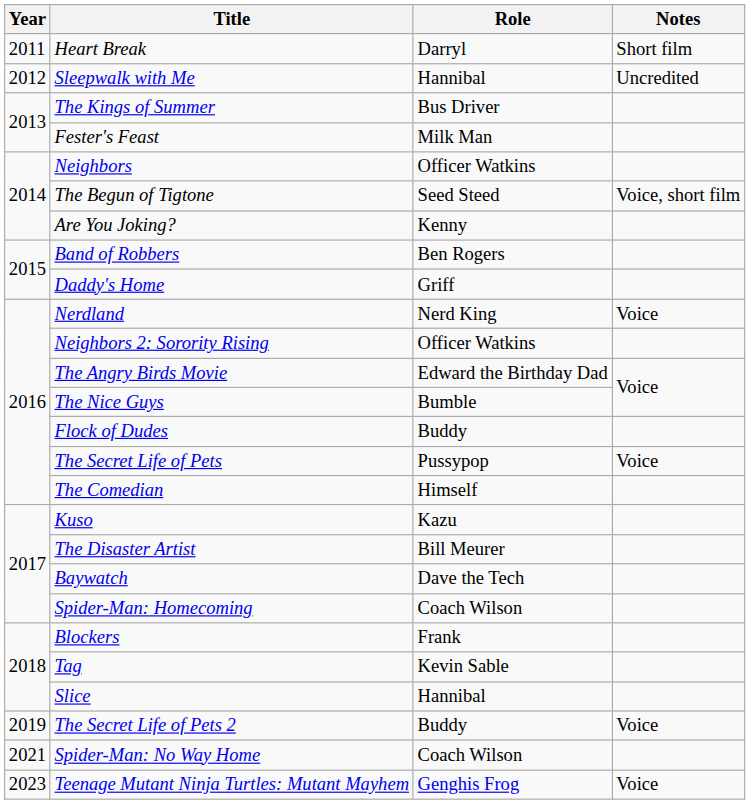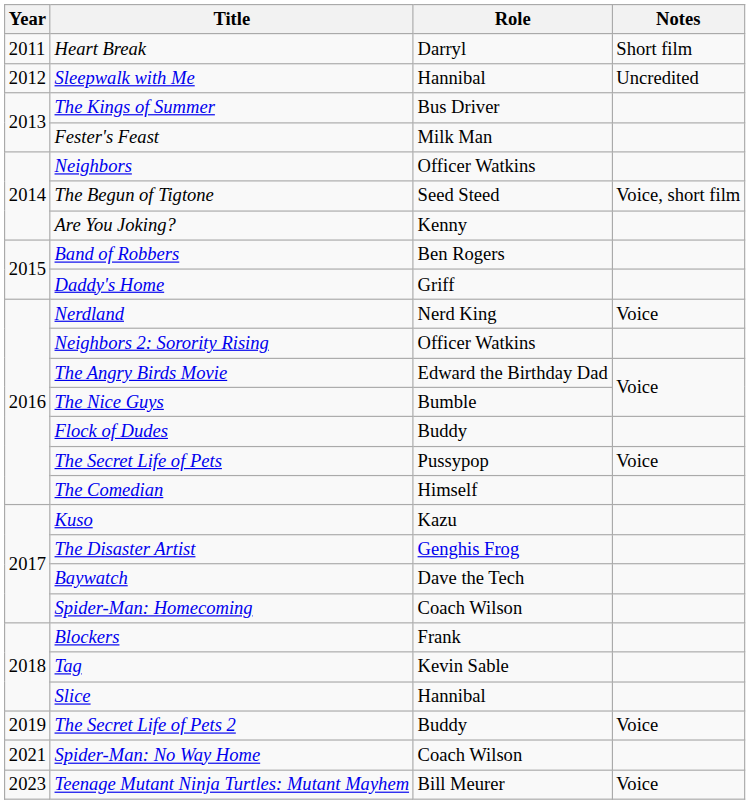The Disaster Artist | Role: Bill Meurer -> Genghis Frog
Teenage Mutant Ninja Turtles: Mutant Mayhem | Role: Genghis Frog -> Bill Meurer
